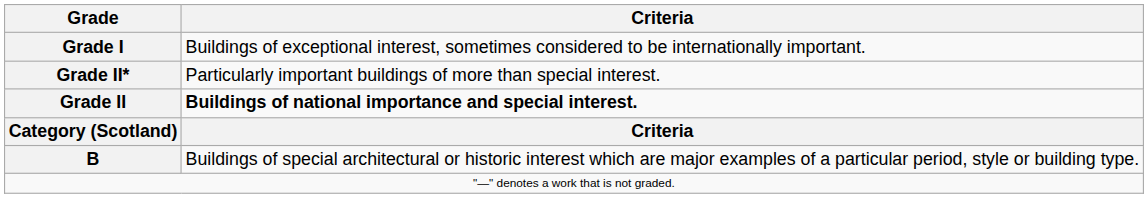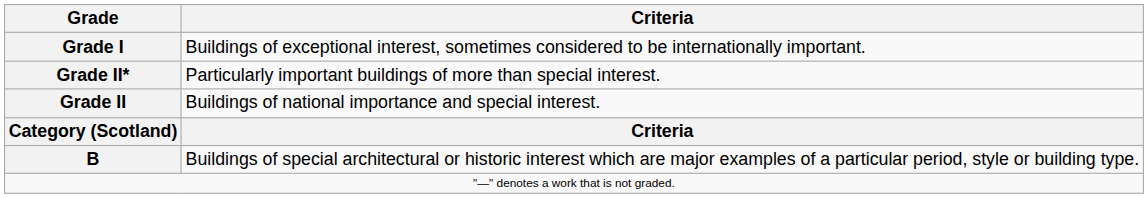Grade II | Criteria: bold -> normal
